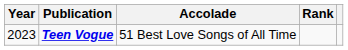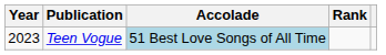row 2 | Publication: bold -> normal
row 2 | Accolade: no background -> lightblue background
